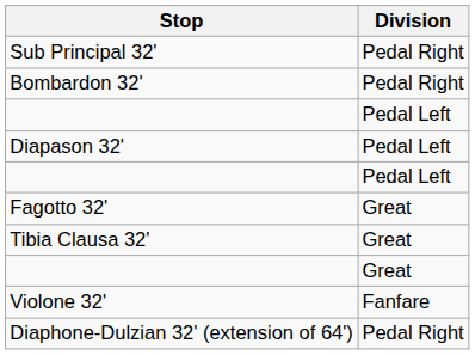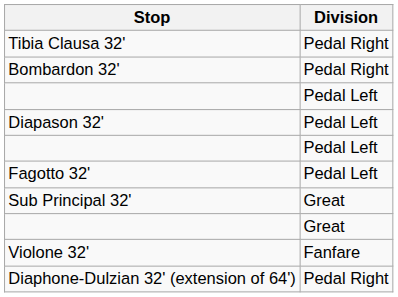row 2 | Stop: Sub Principal 32' -> Tibia Clausa 32'
row 7 | Division: Great -> Pedal Left
row 8 | Stop: Tibia Clausa 32' -> Sub Principal 32'
